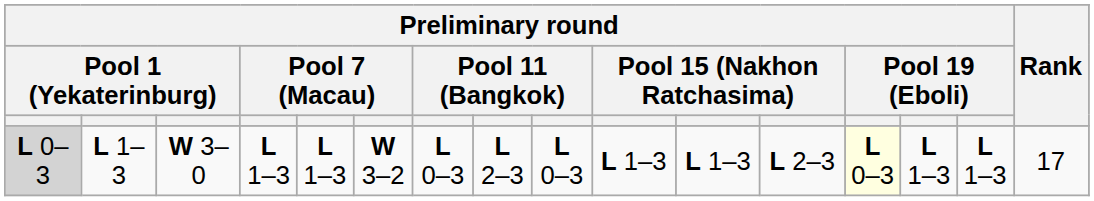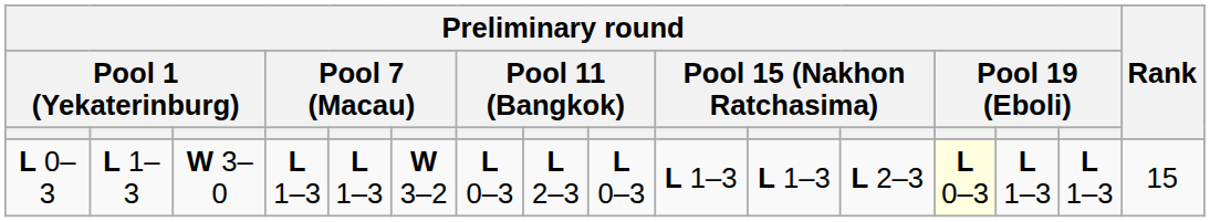row 4 | column 1: lightgrey background -> no background
row 4 | Rank: 17 -> 15
